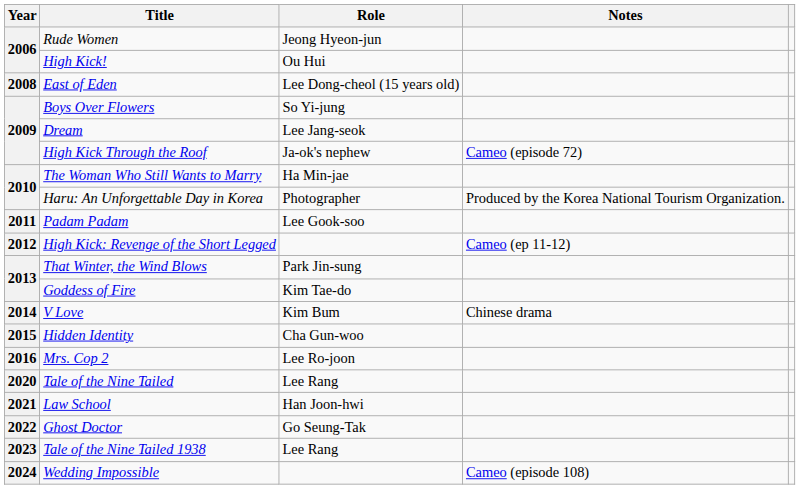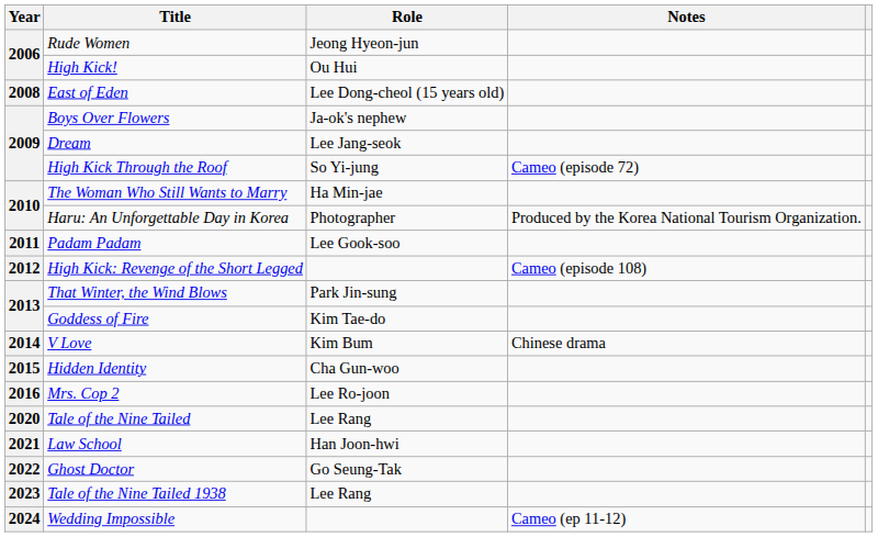Boys Over Flowers | Role: So Yi-jung -> Ja-ok's nephew
High Kick Through the Roof | Role: Ja-ok's nephew -> So Yi-jung
High Kick: Revenge of the Short Legged | Notes: Cameo (ep 11-12) -> Cameo (episode 108)
Wedding Impossible | Notes: Cameo (episode 108) -> Cameo (ep 11-12)
